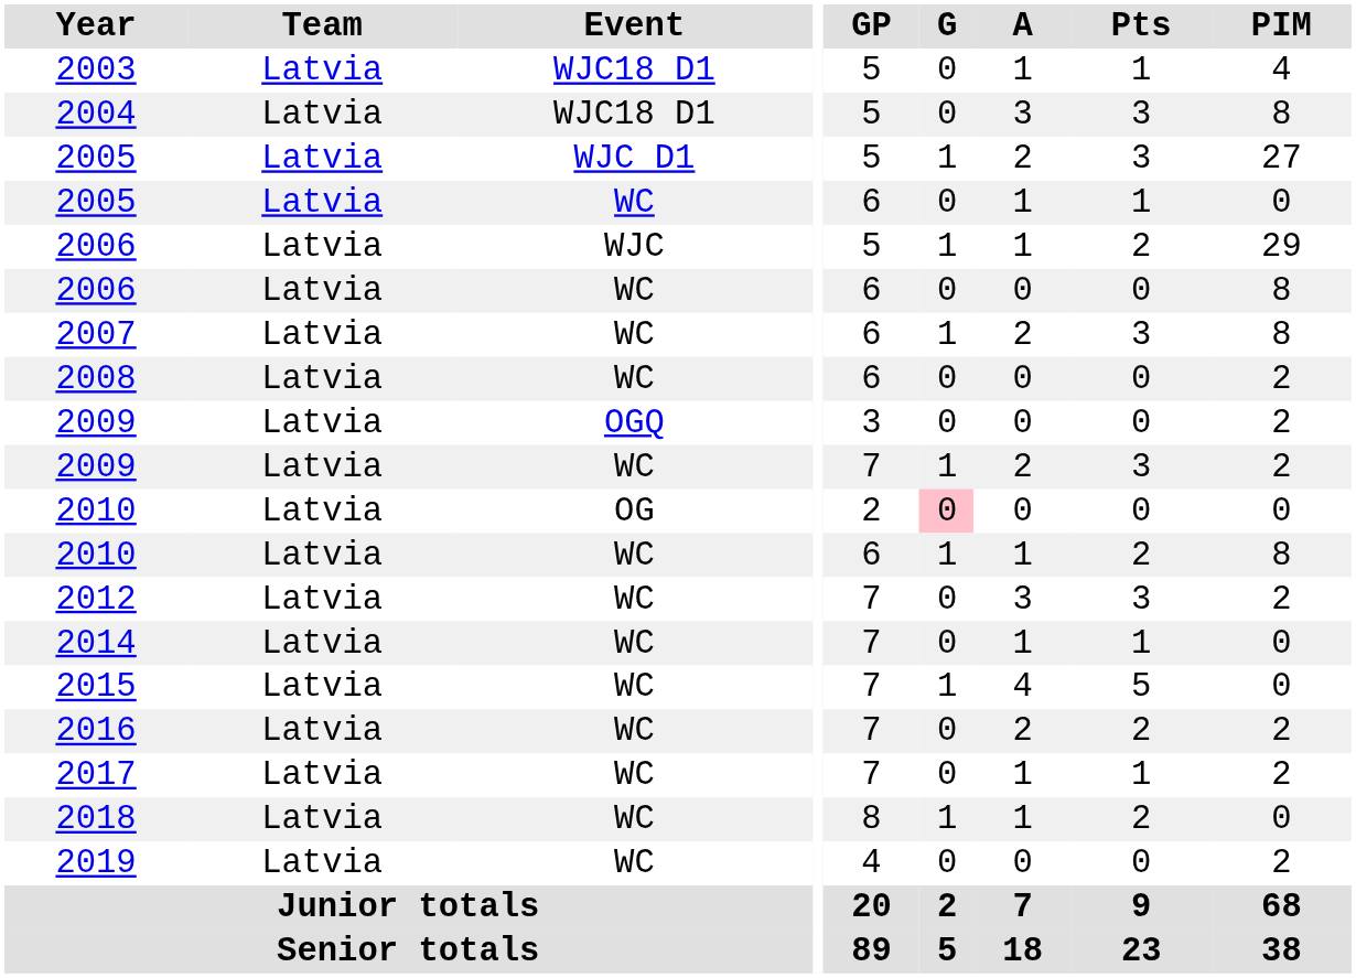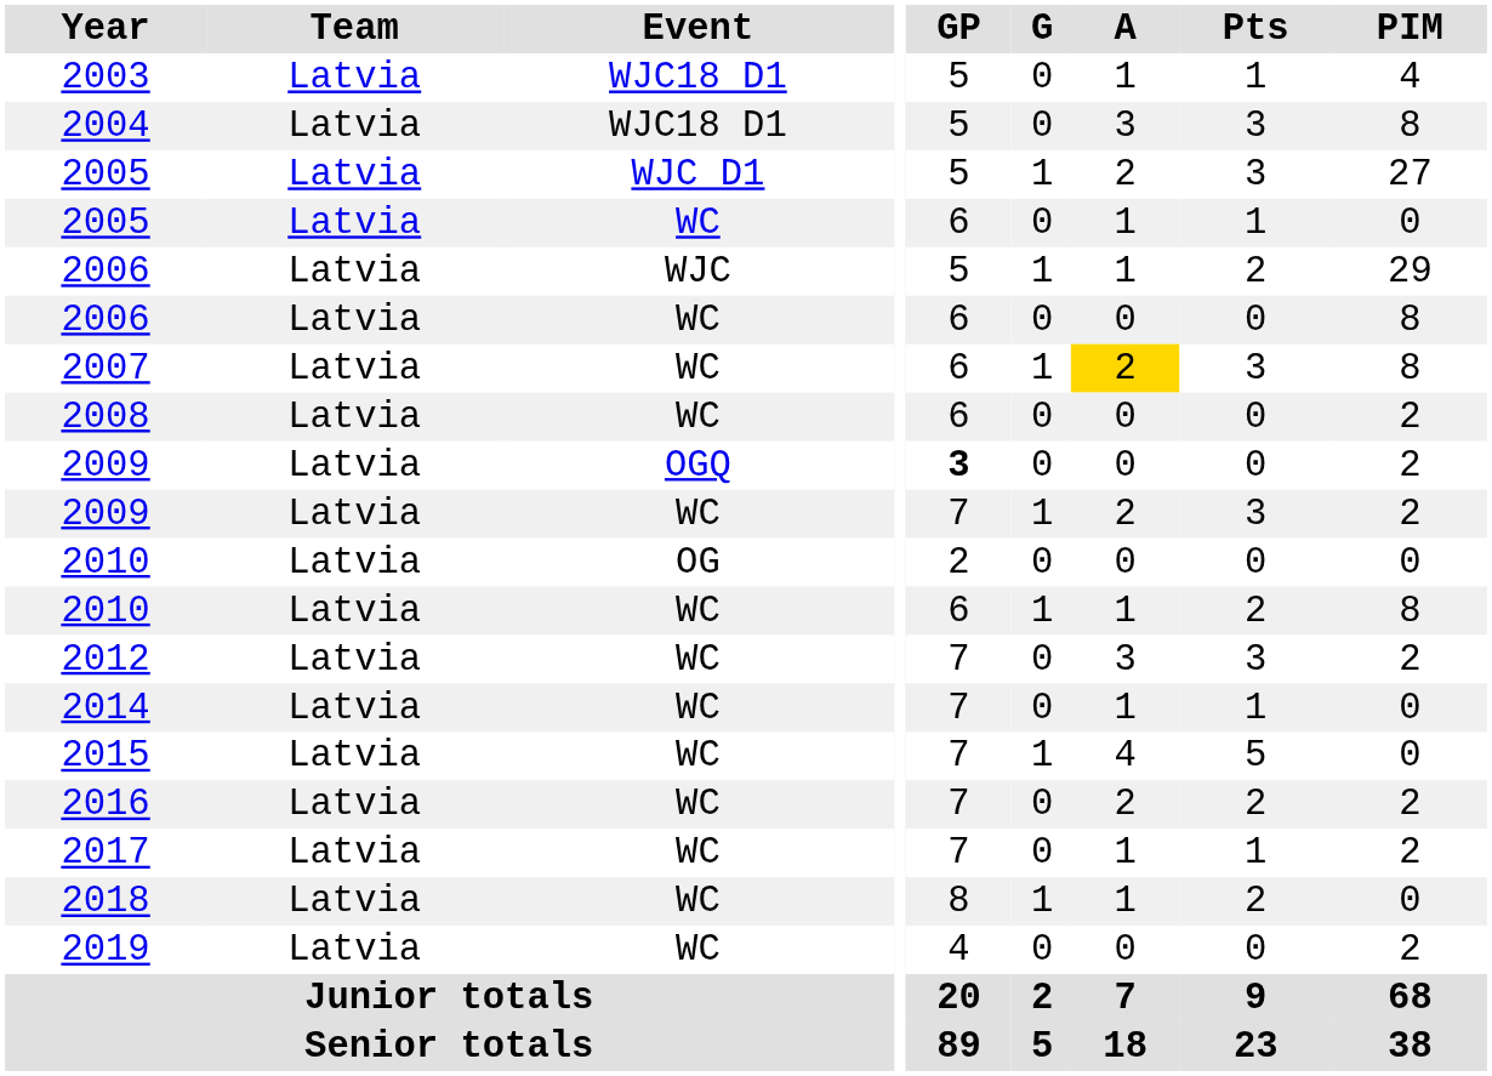2007 | A: no background -> gold background
2009 / OGQ | GP: normal -> bold
2010 / OG | G: pink background -> no background
